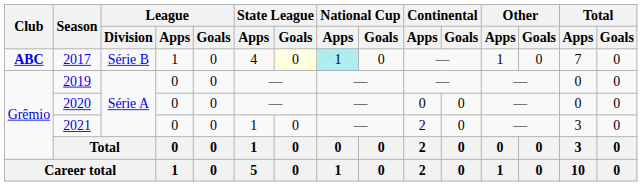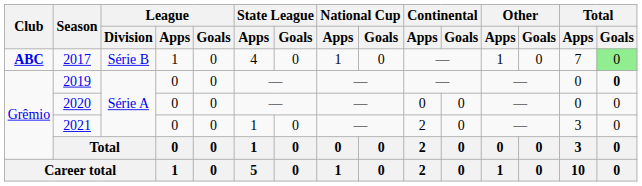2017 | State League / Goals: lightyellow background -> no background
2017 | National Cup / Apps: paleturquoise background -> no background
2017 | Total / Goals: no background -> lightgreen background
2019 | Total / Goals: normal -> bold
